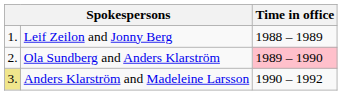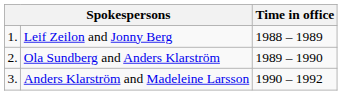Ola Sundberg and Anders Klarström | Time in office: pink background -> no background
Anders Klarström and Madeleine Larsson | column 1: khaki background -> no background
